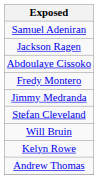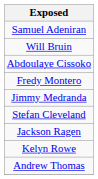row 3 | column 1: Jackson Ragen -> Will Bruin
row 8 | column 1: Will Bruin -> Jackson Ragen
